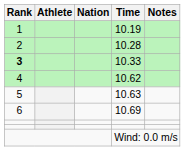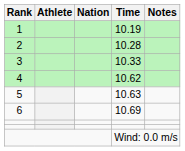10.33 | Rank: bold -> normal
